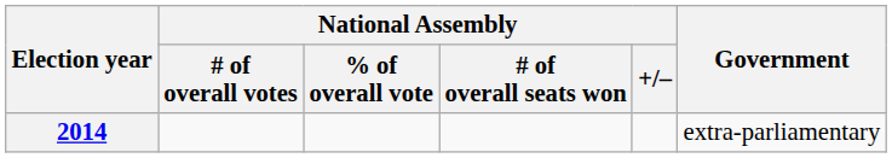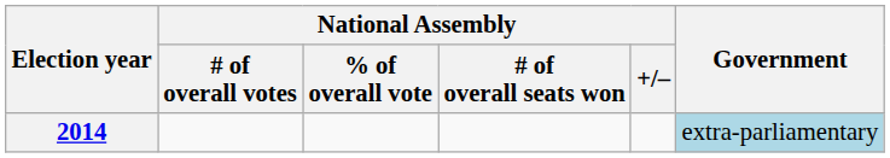2014 | Government: no background -> lightblue background
